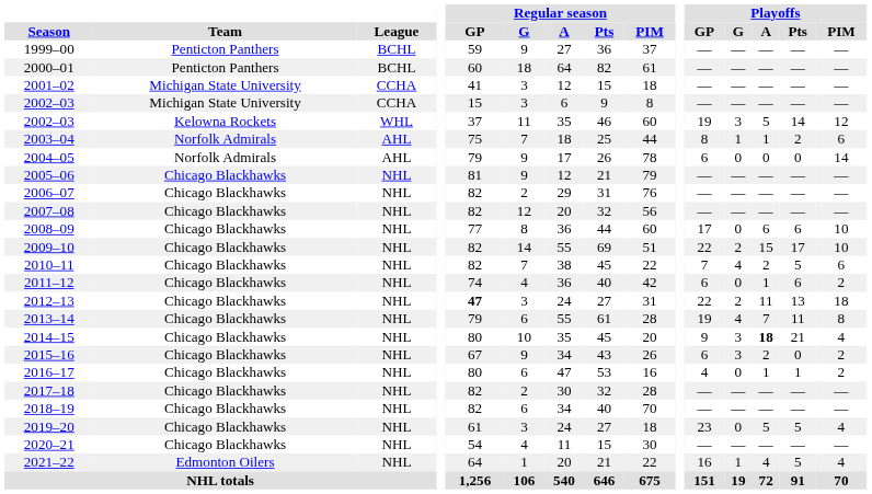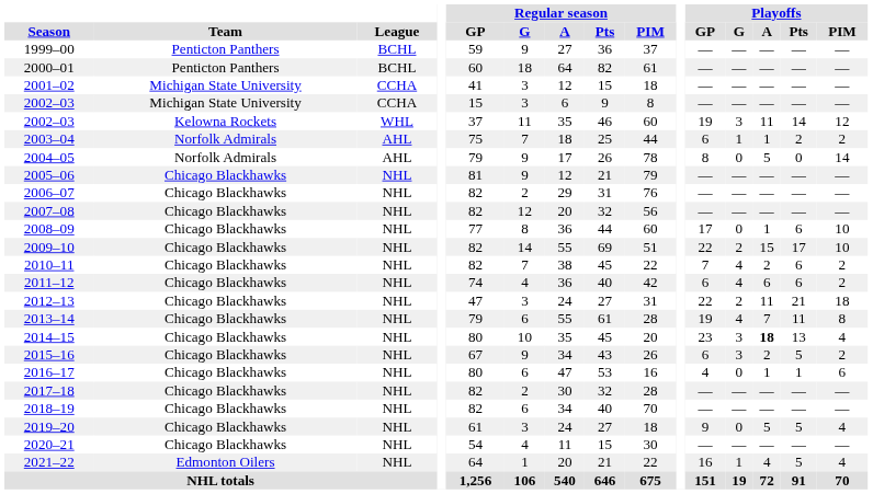2002–03 / Kelowna Rockets | Playoffs / A: 5 -> 11
2003–04 | Playoffs / GP: 8 -> 6
2003–04 | Playoffs / PIM: 6 -> 2
2004–05 | Playoffs / GP: 6 -> 8
2004–05 | Playoffs / A: 0 -> 5
2008–09 | Playoffs / A: 6 -> 1
2010–11 | Playoffs / Pts: 5 -> 6
2010–11 | Playoffs / PIM: 6 -> 2
2011–12 | Playoffs / G: 0 -> 4
2011–12 | Playoffs / A: 1 -> 6
2012–13 | Regular season / GP: bold -> normal
2012–13 | Playoffs / Pts: 13 -> 21
2014–15 | Playoffs / GP: 9 -> 23
2014–15 | Playoffs / Pts: 21 -> 13
2015–16 | Playoffs / Pts: 0 -> 5
2016–17 | Playoffs / PIM: 2 -> 6
2019–20 | Playoffs / GP: 23 -> 9
